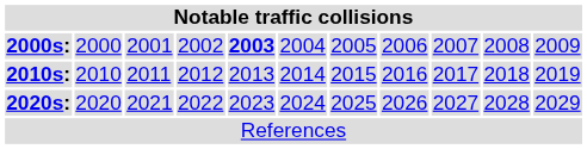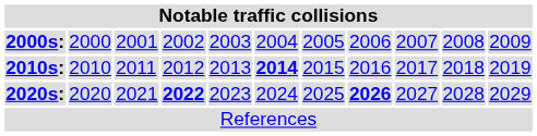2000s: | column 5: bold -> normal
2010s: | column 6: normal -> bold
2020s: | column 4: normal -> bold
2020s: | column 8: normal -> bold
